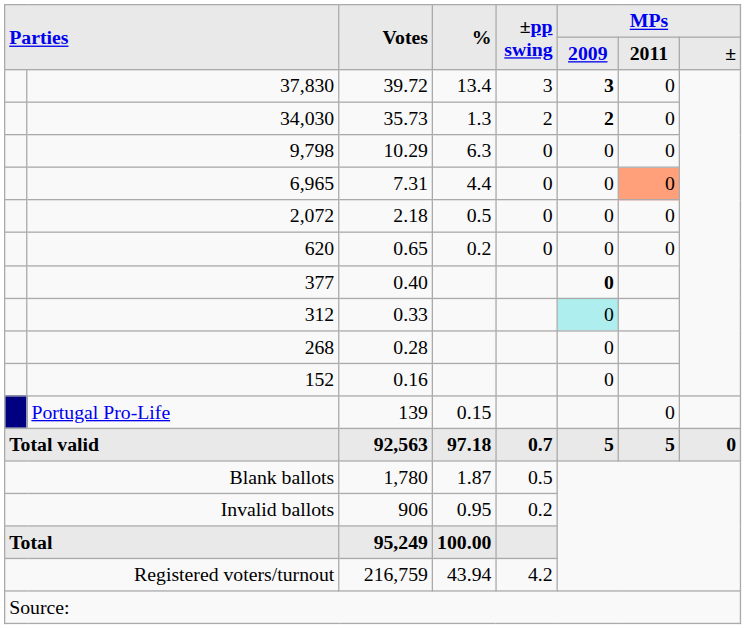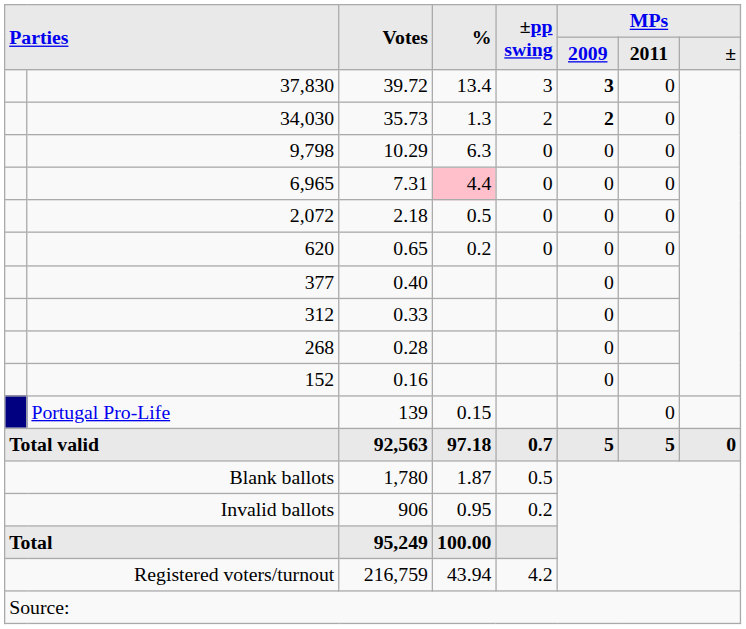6,965 | %: no background -> pink background
6,965 | MPs / 2011: lightsalmon background -> no background
377 | MPs / 2009: bold -> normal
312 | MPs / 2009: paleturquoise background -> no background
